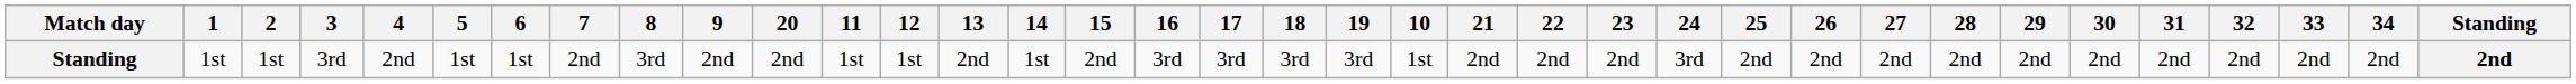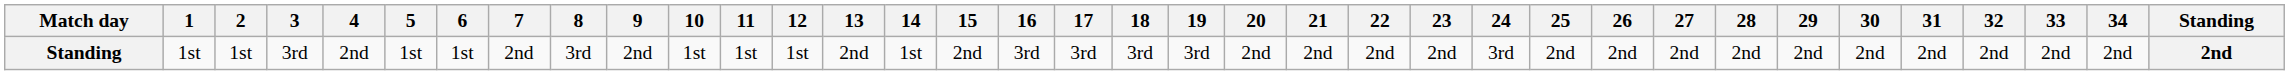columns swapped: 10 <-> 20
